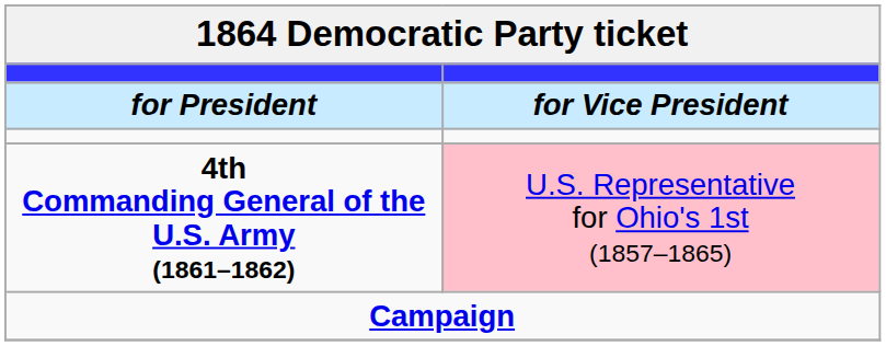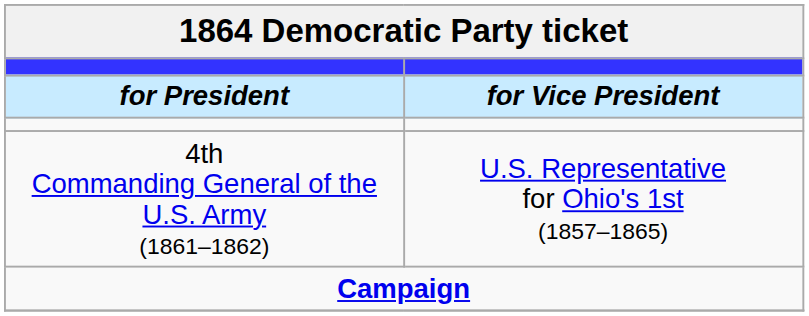4th Commanding General of the U.S. Army (1861–1862) | column 1: bold -> normal
4th Commanding General of the U.S. Army (1861–1862) | column 2: pink background -> no background
